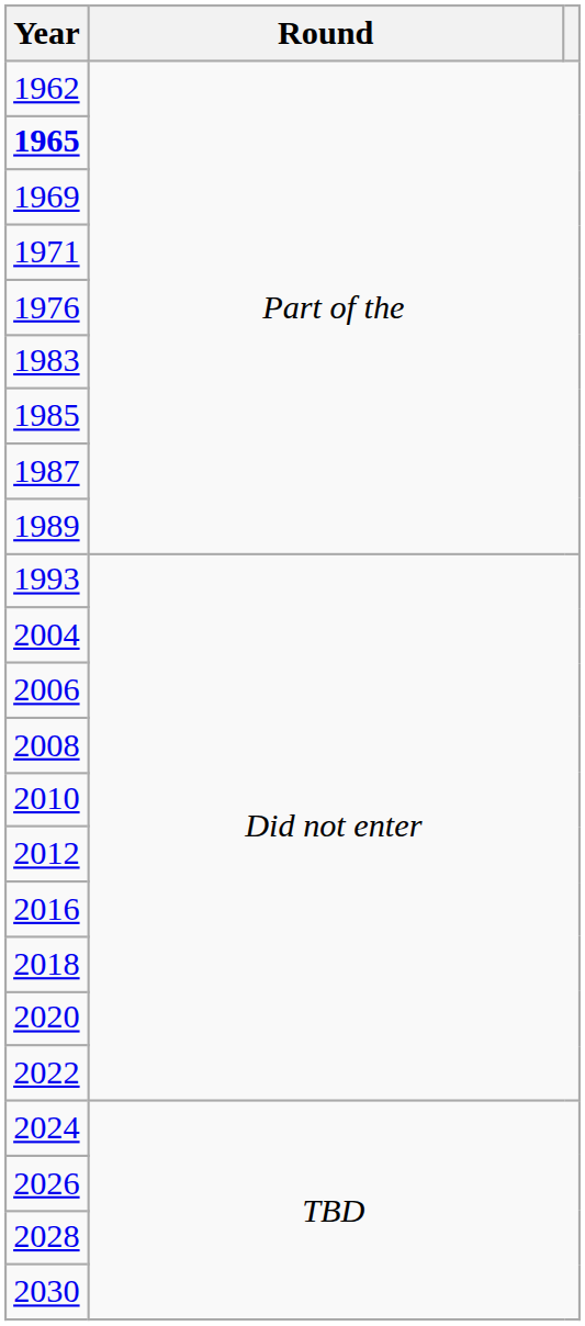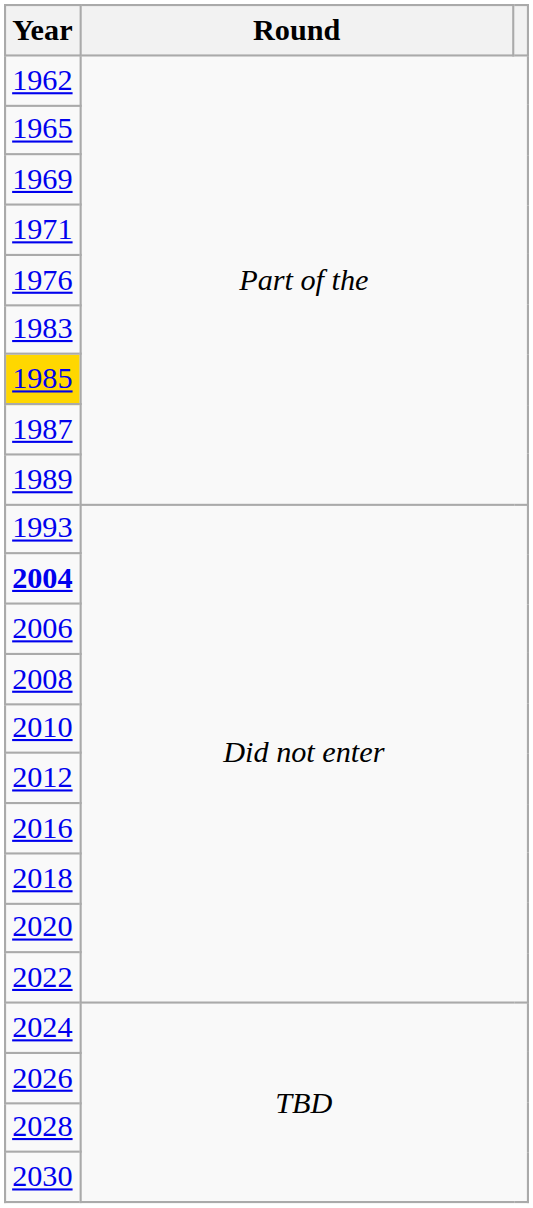1965 | Year: bold -> normal
1985 | Year: no background -> gold background
2004 | Year: normal -> bold
